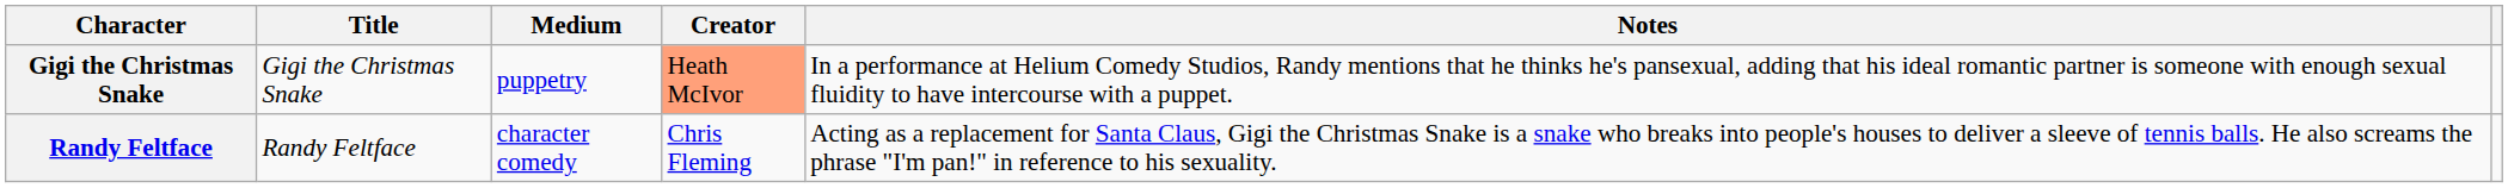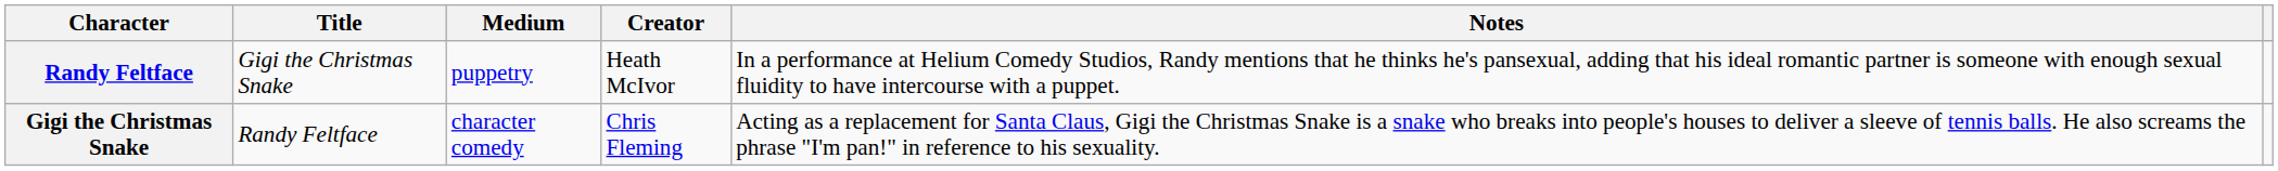row 2 | Character: Gigi the Christmas Snake -> Randy Feltface
row 2 | Creator: lightsalmon background -> no background
row 3 | Character: Randy Feltface -> Gigi the Christmas Snake
